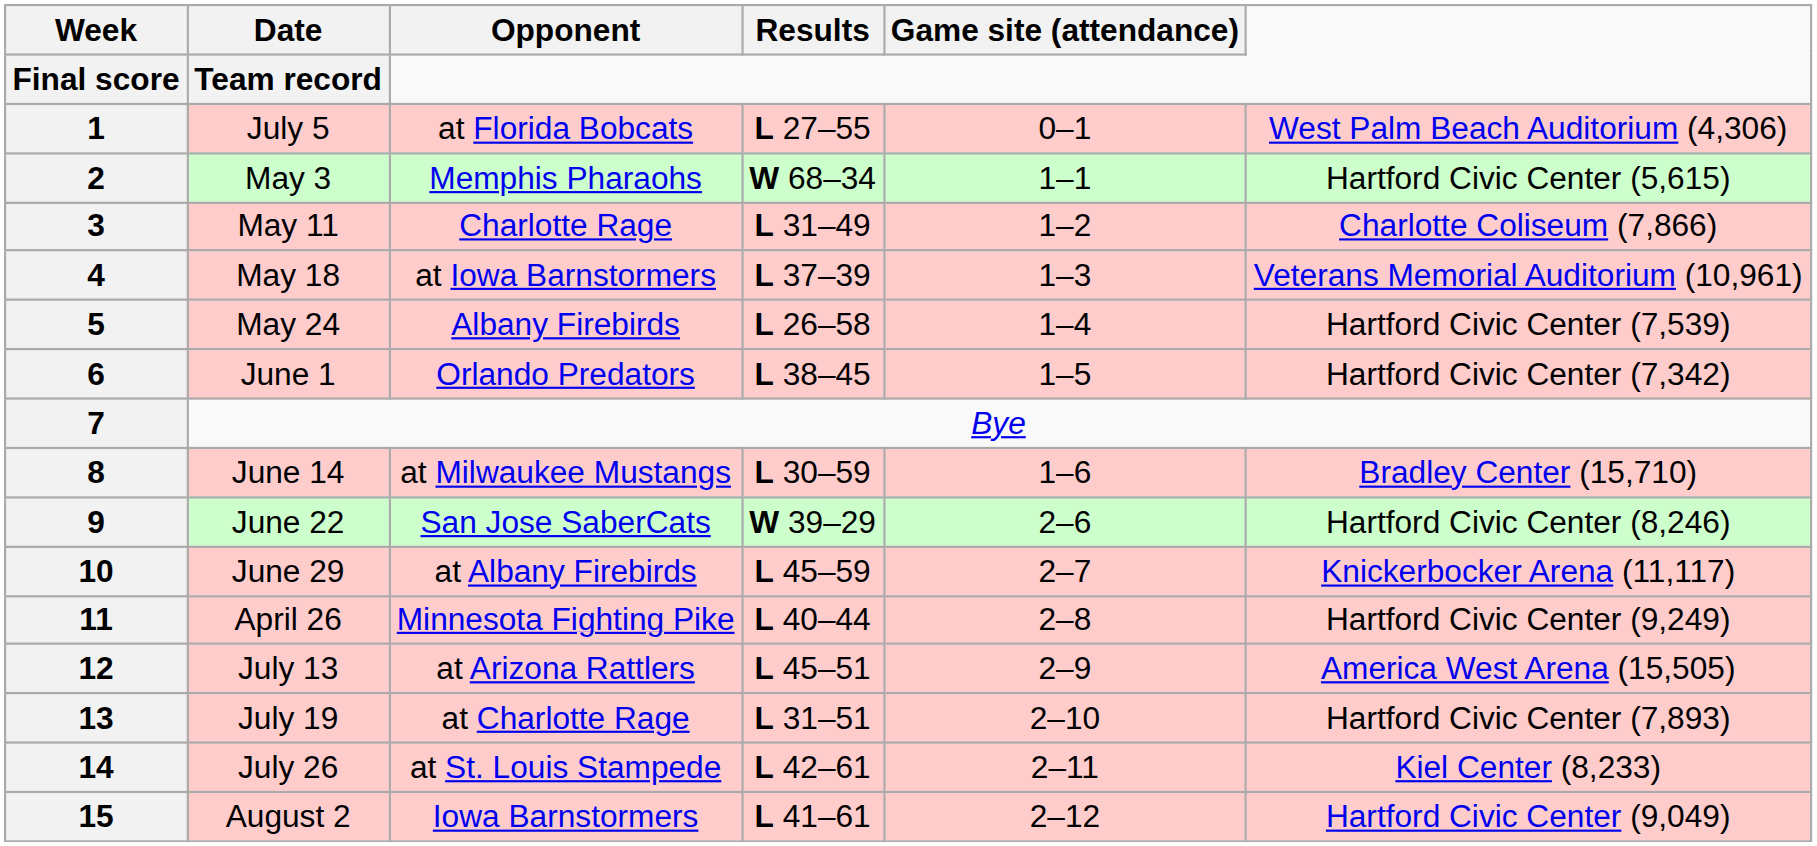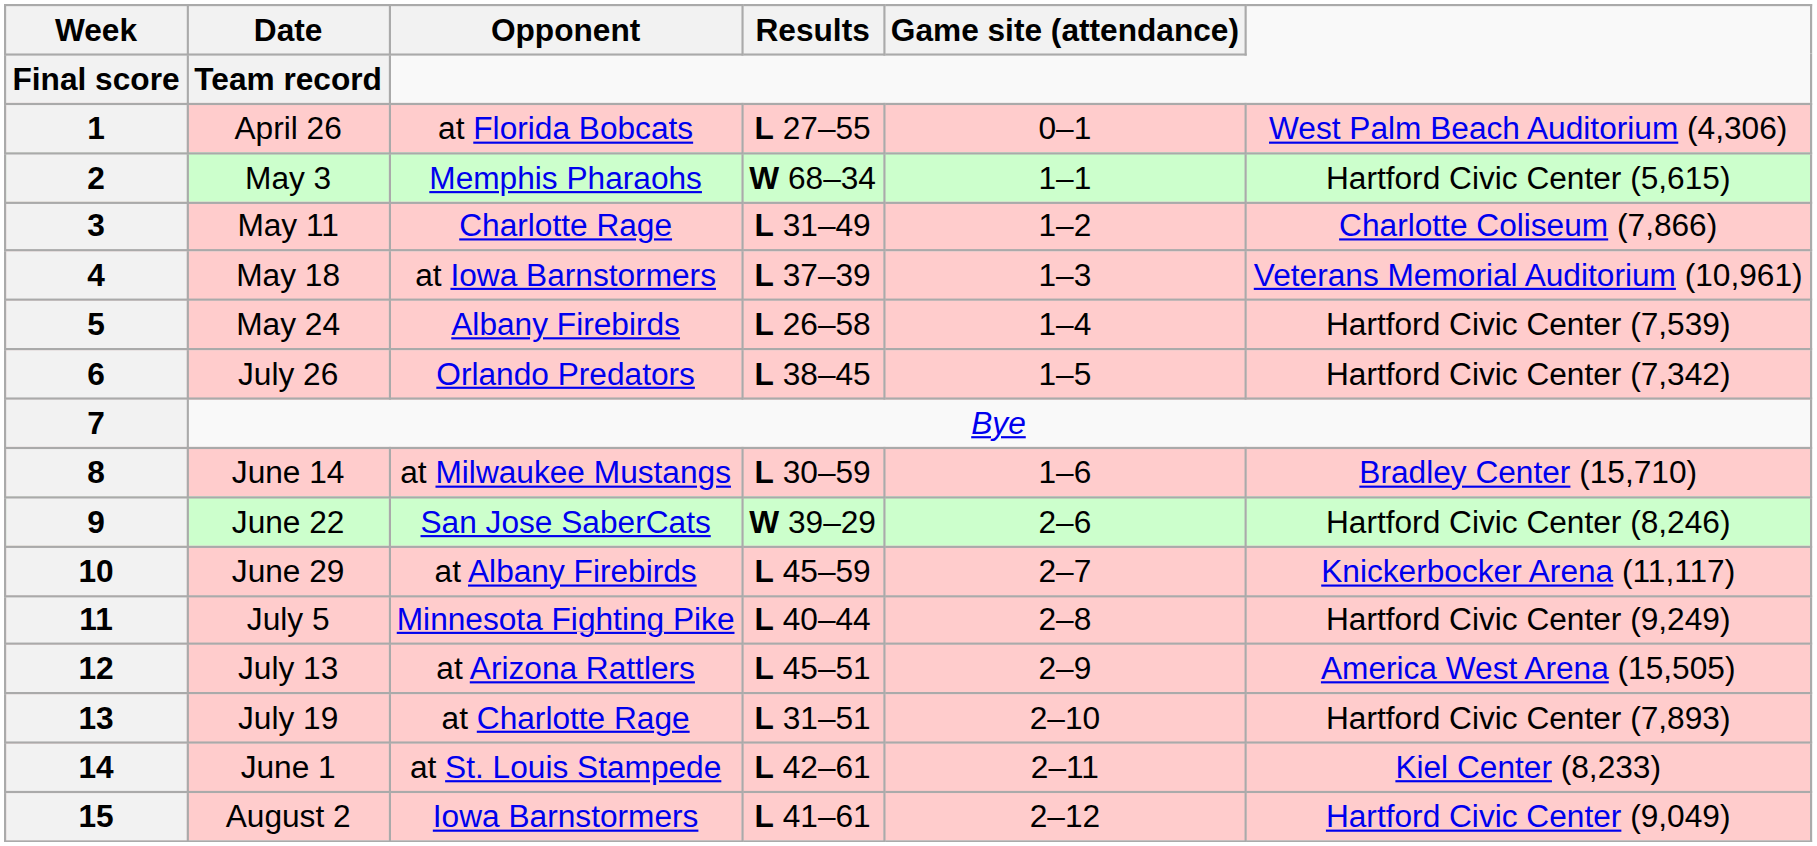1 | Date / Team record: July 5 -> April 26
6 | Date / Team record: June 1 -> July 26
11 | Date / Team record: April 26 -> July 5
14 | Date / Team record: July 26 -> June 1
